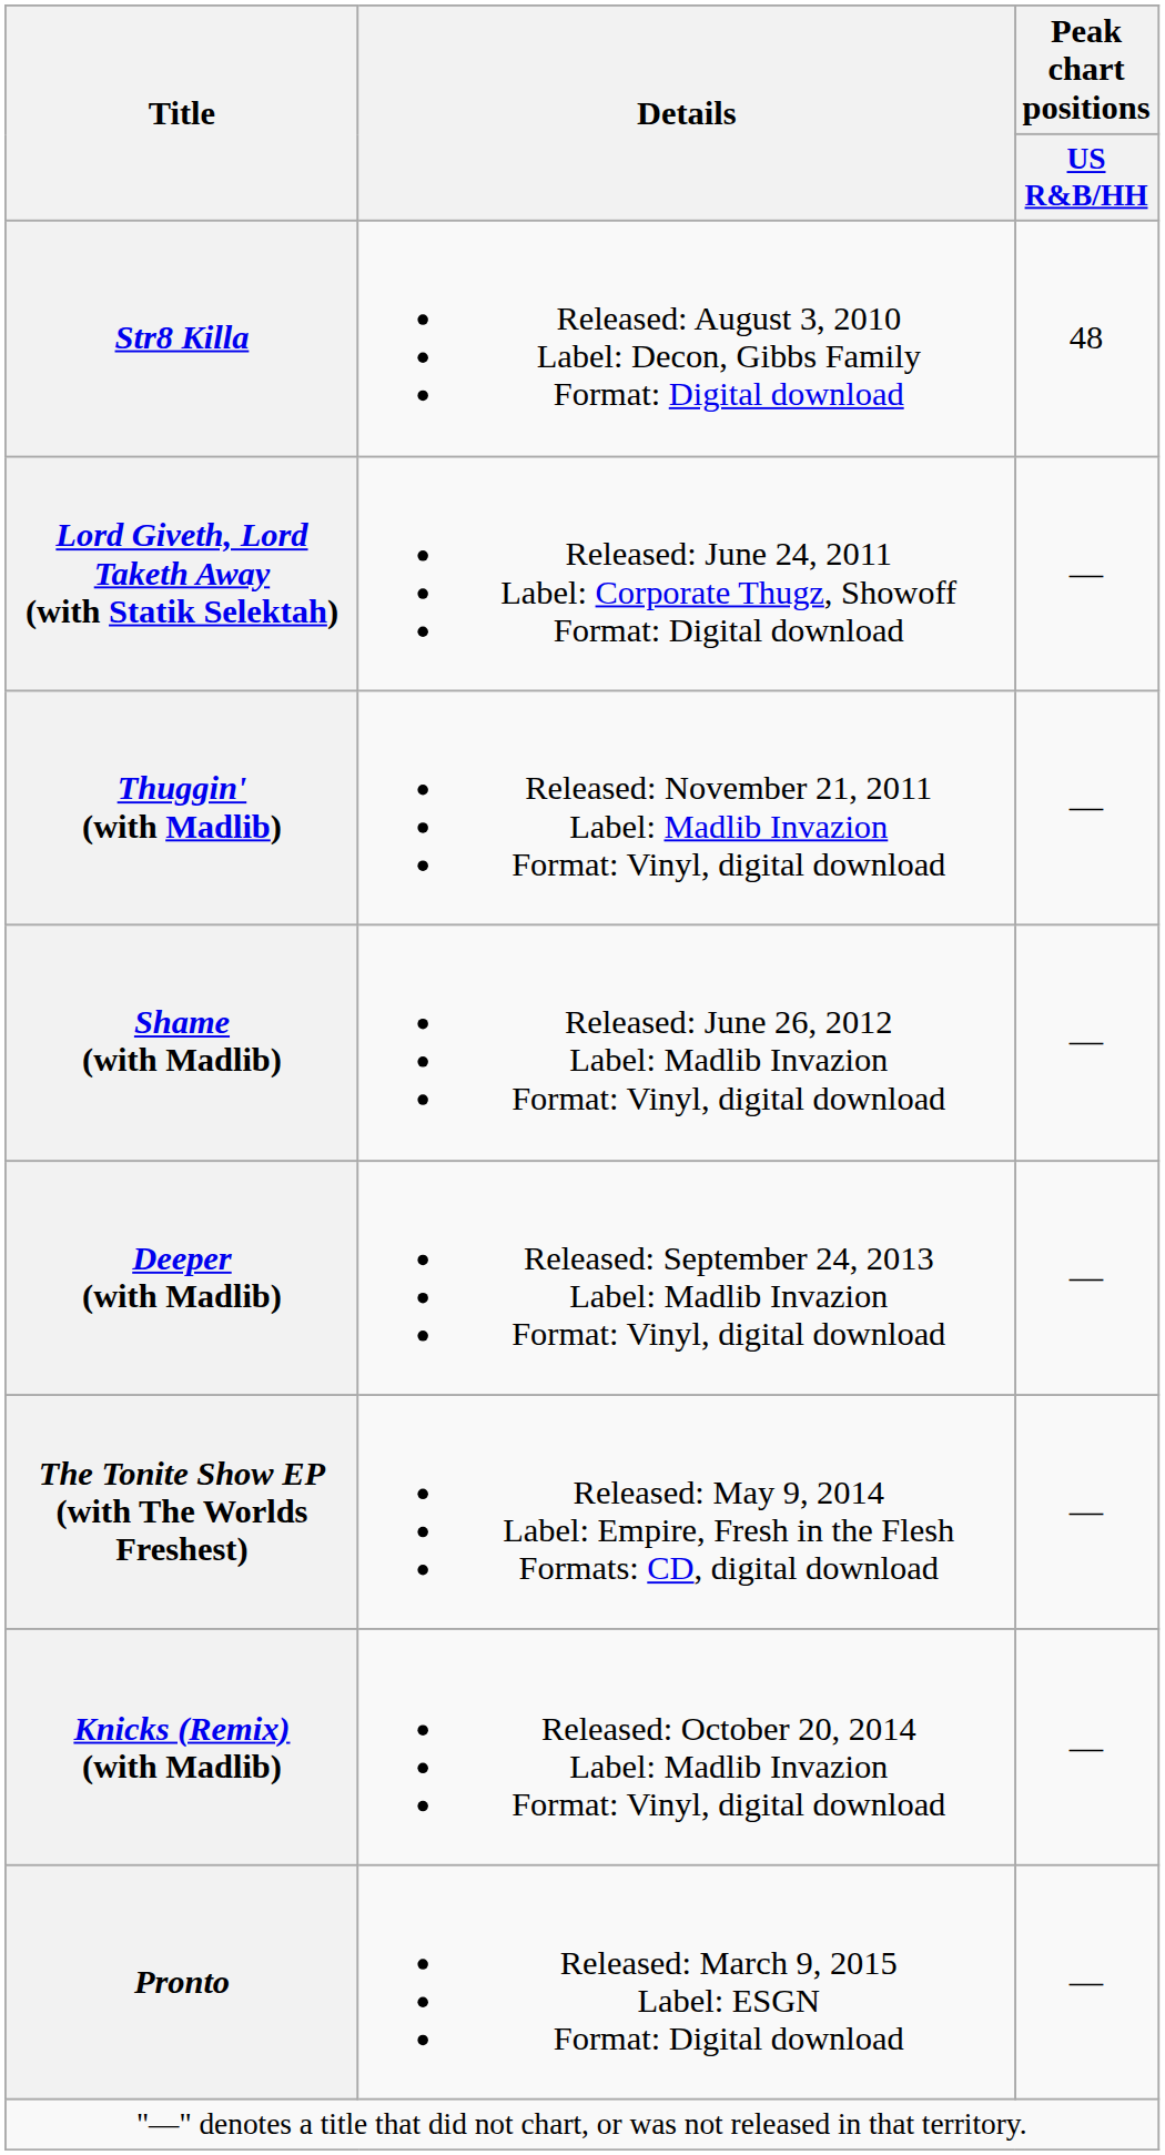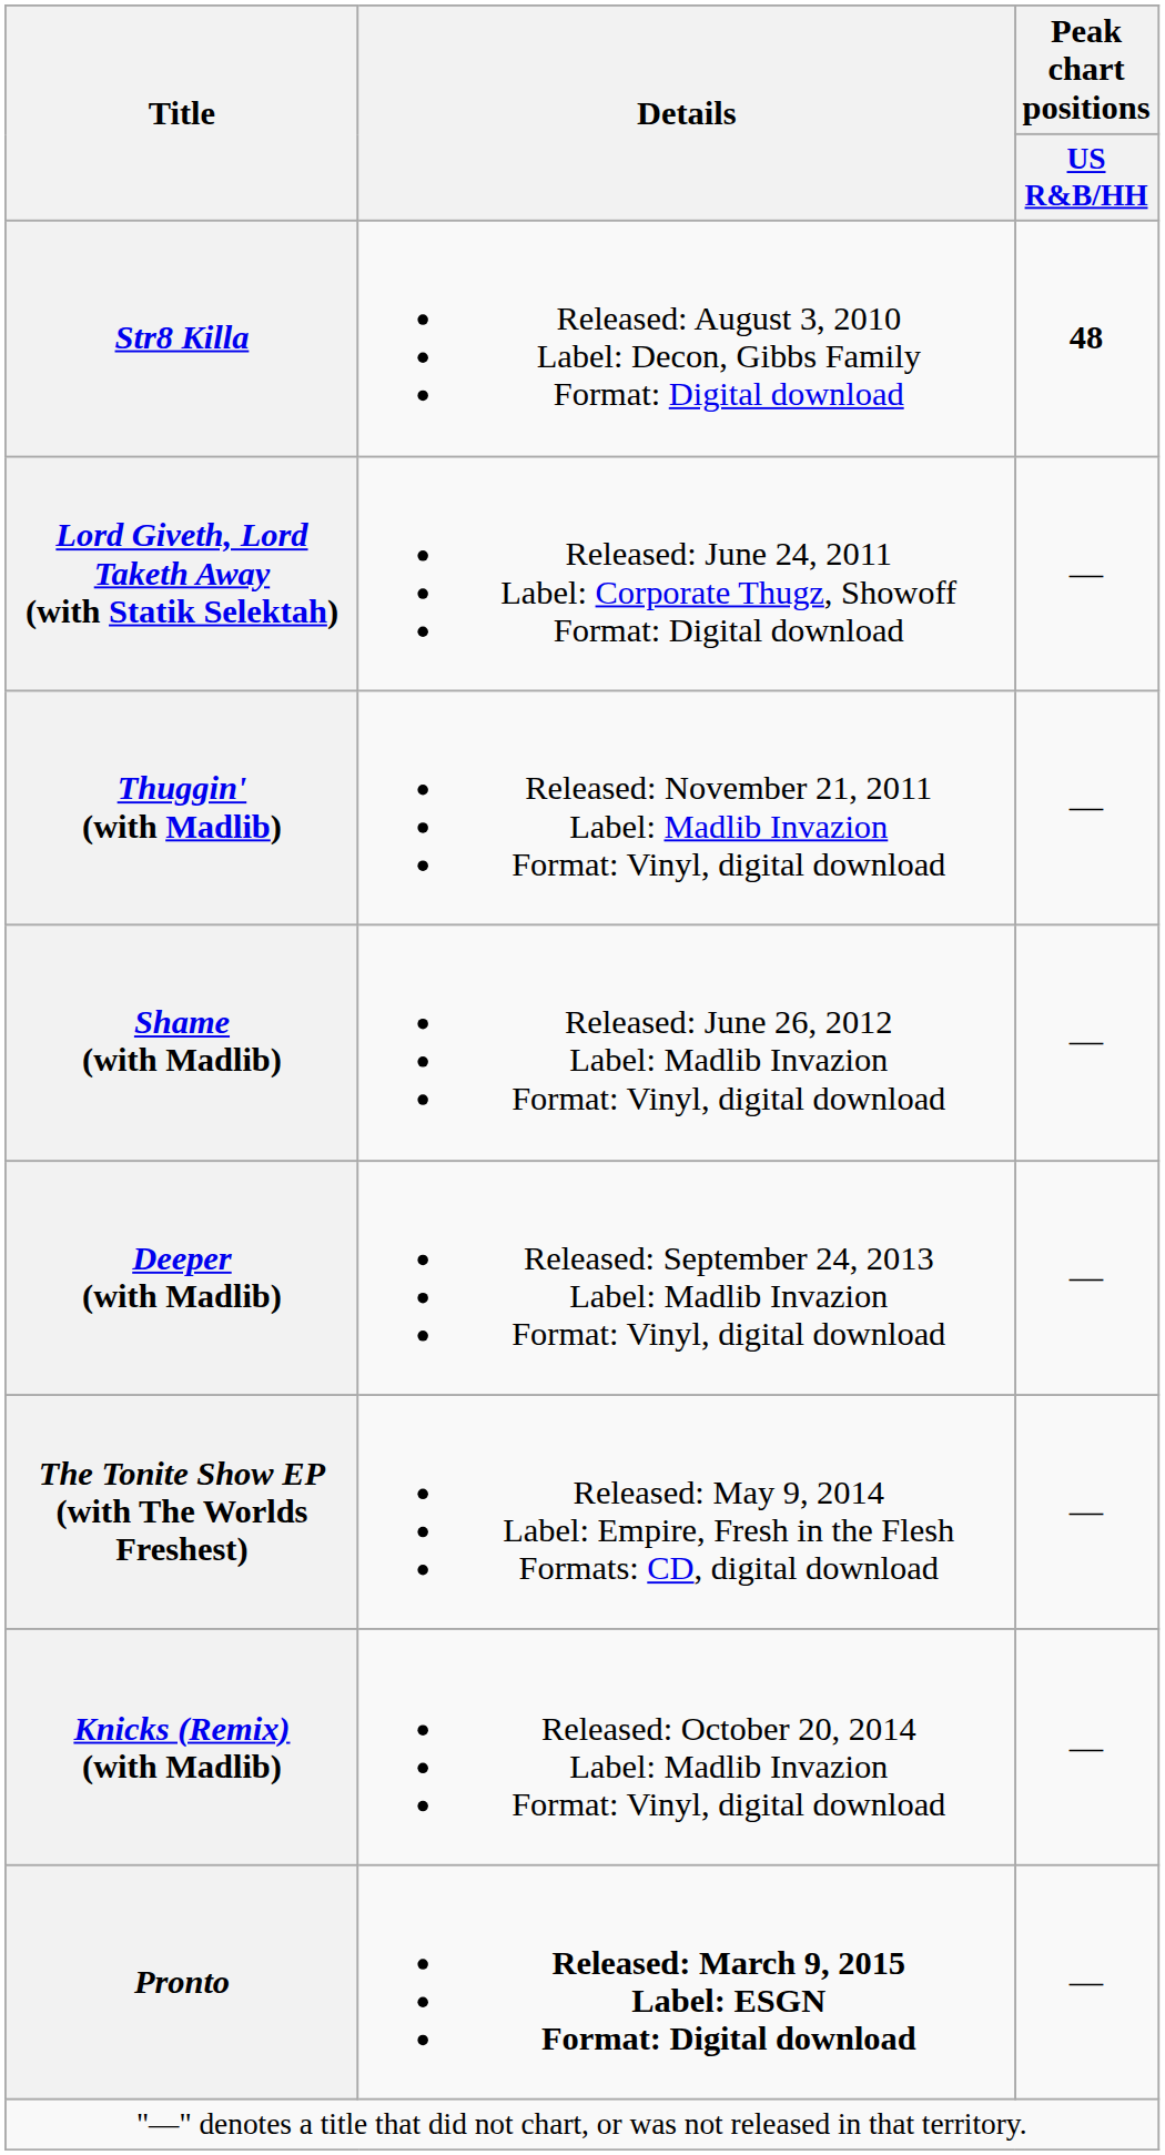Str8 Killa | Peak chart positions / US R&B/HH: normal -> bold
Pronto | Details: normal -> bold
